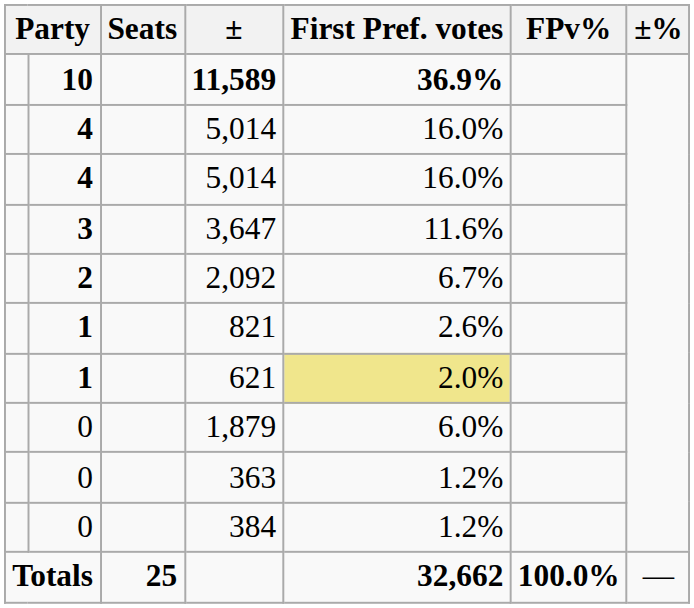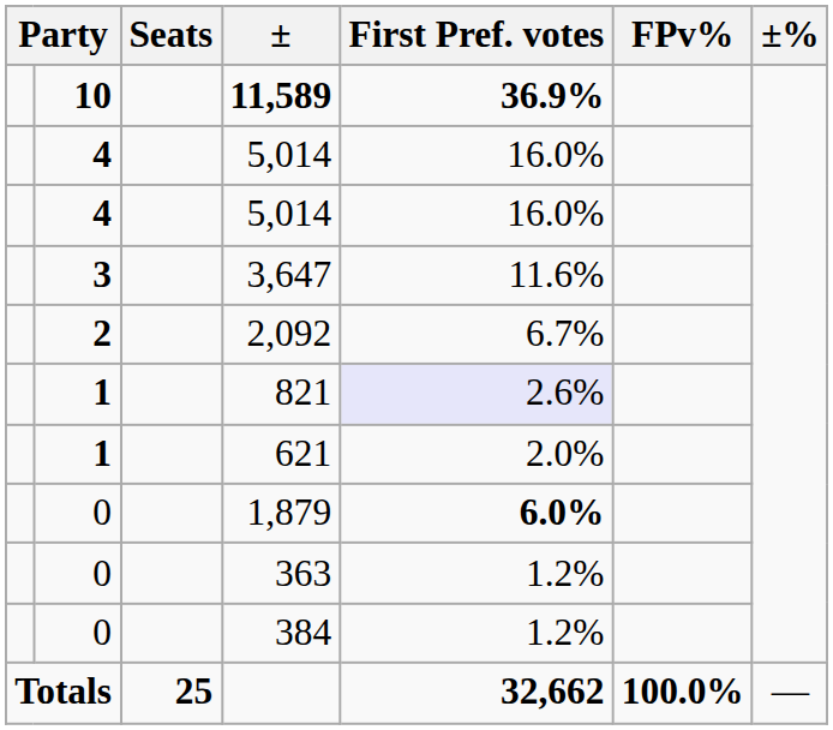821 | First Pref. votes: no background -> lavender background
621 | First Pref. votes: khaki background -> no background
1,879 | First Pref. votes: normal -> bold
